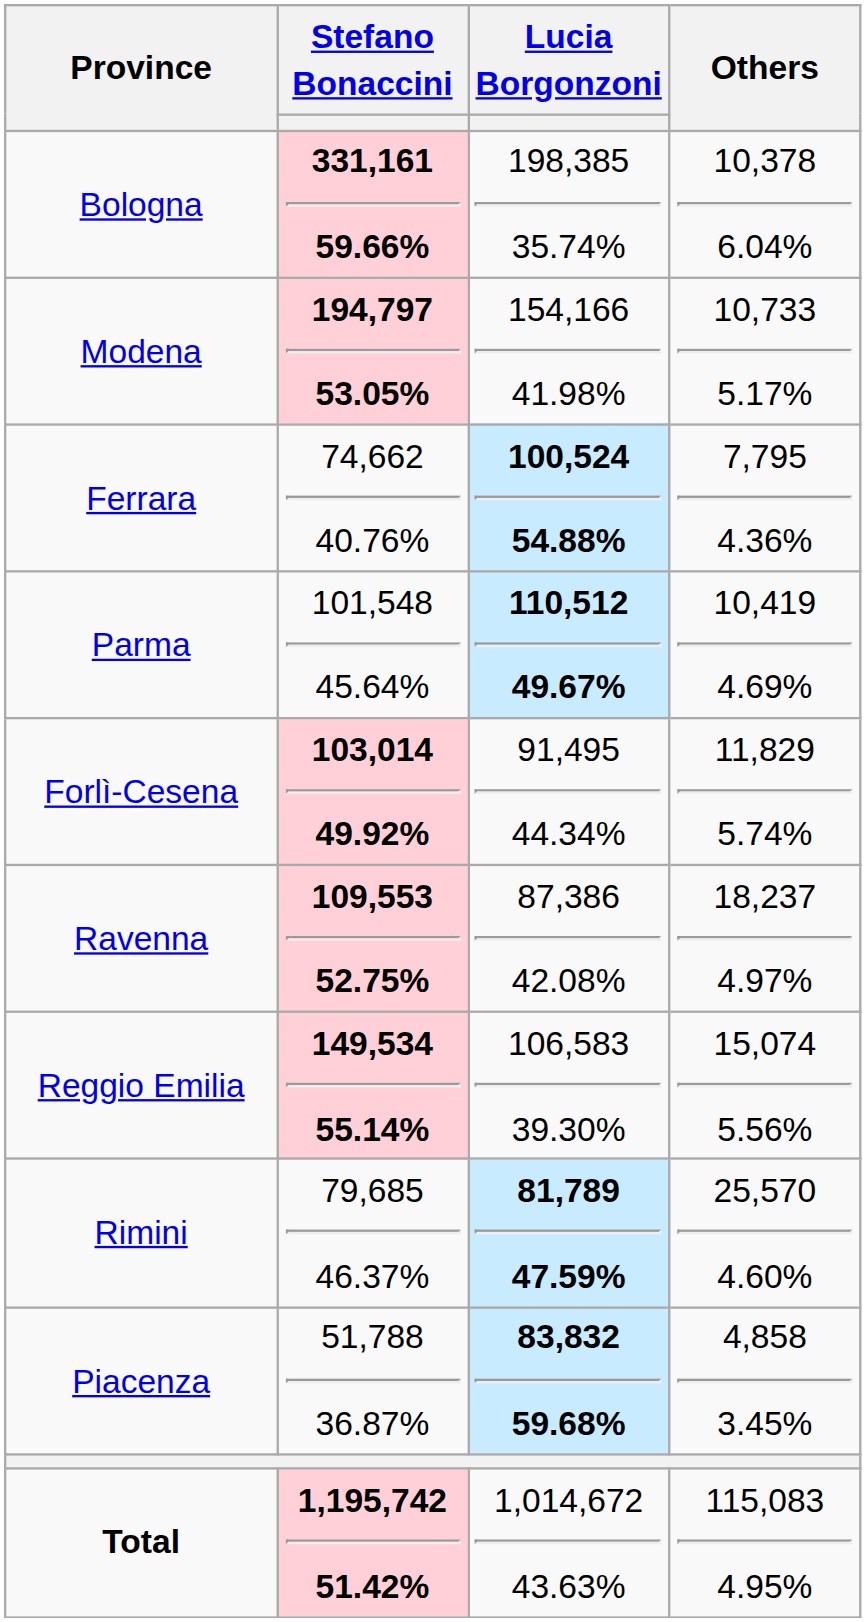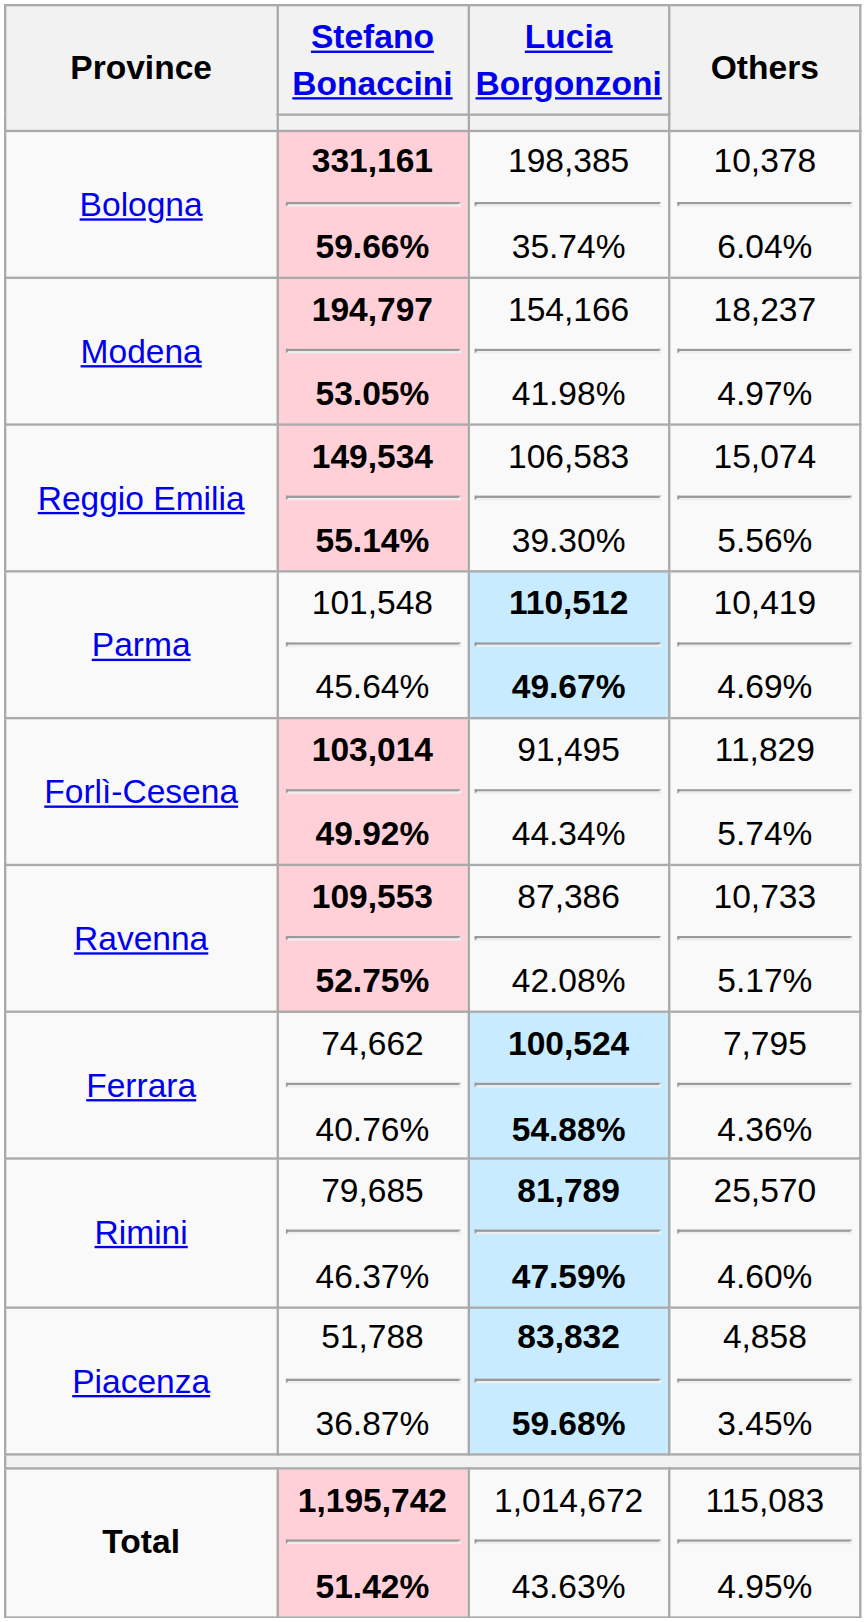Modena | Others: 10,733 5.17% -> 18,237 4.97%
rows swapped: Reggio Emilia <-> Ferrara
Ravenna | Others: 18,237 4.97% -> 10,733 5.17%
